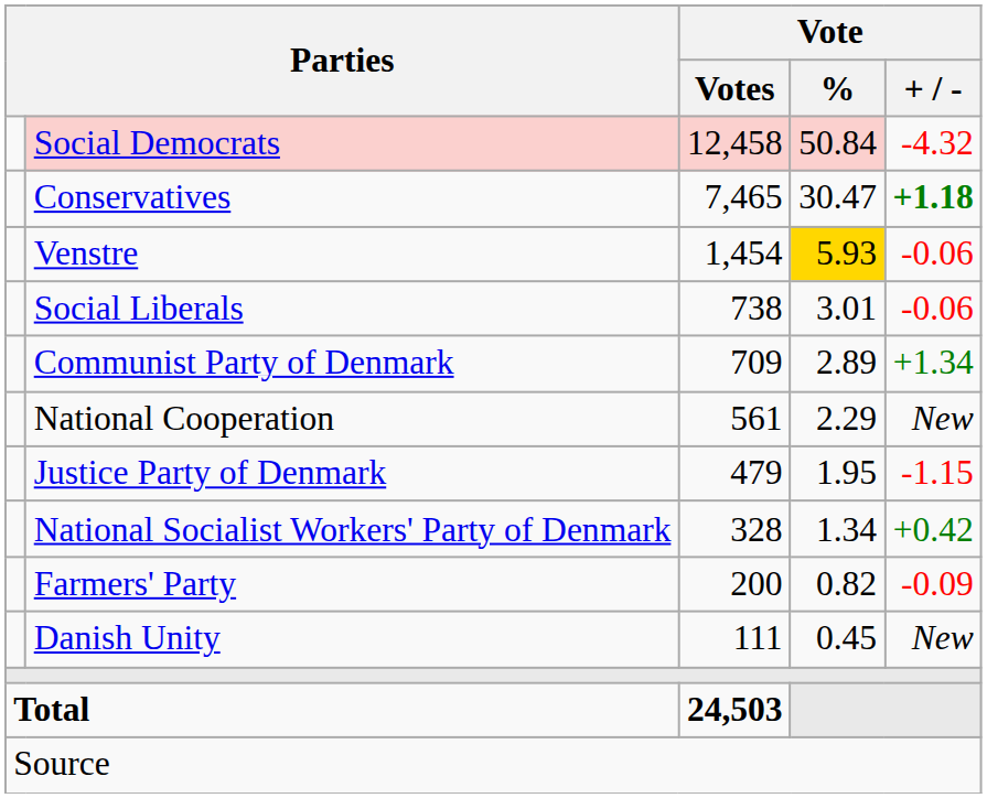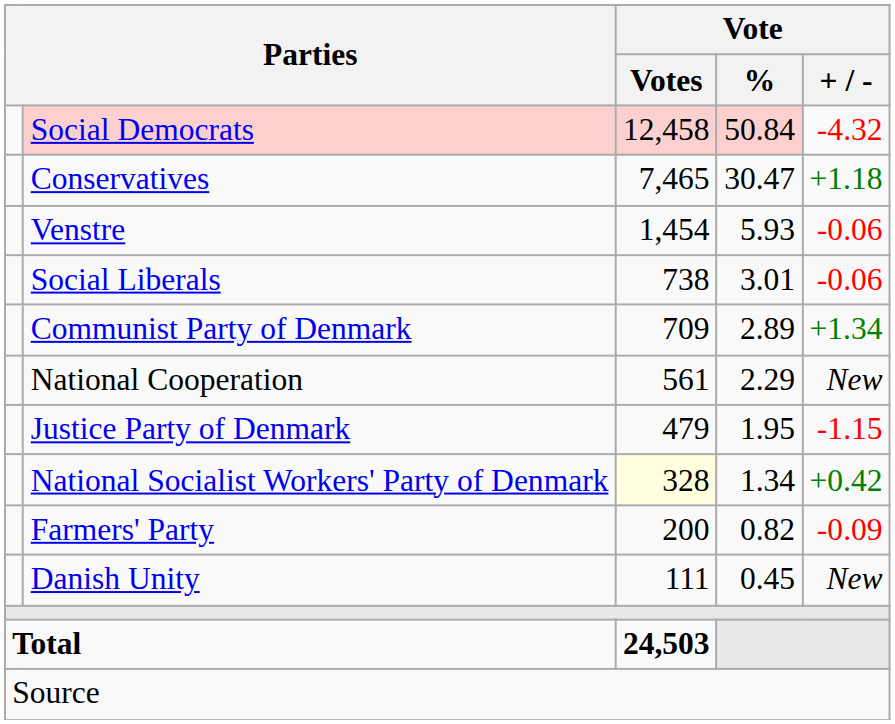Conservatives | Vote / + / -: bold -> normal
Venstre | Vote / %: gold background -> no background
National Socialist Workers' Party of Denmark | Vote / Votes: no background -> lightyellow background
